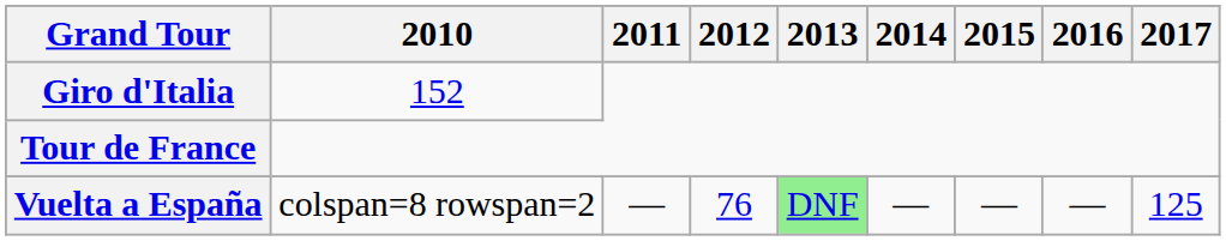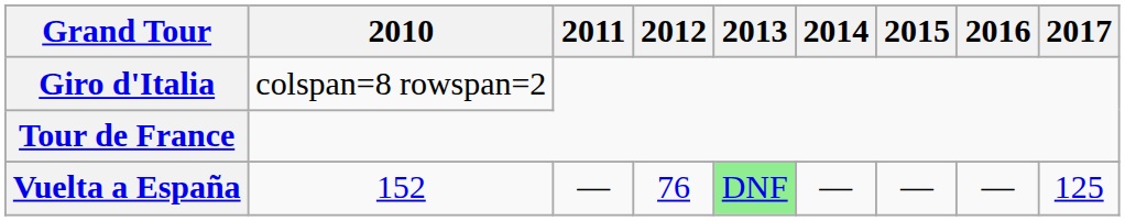Giro d'Italia | 2010: 152 -> colspan=8 rowspan=2
Vuelta a España | 2010: colspan=8 rowspan=2 -> 152
